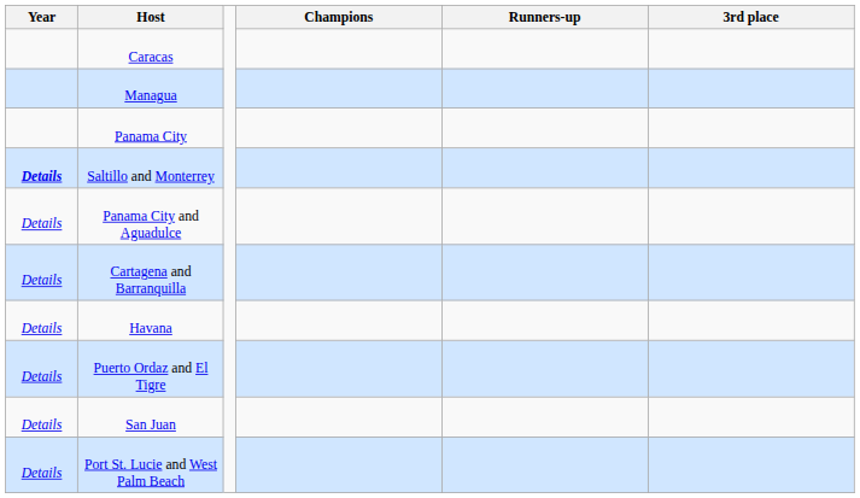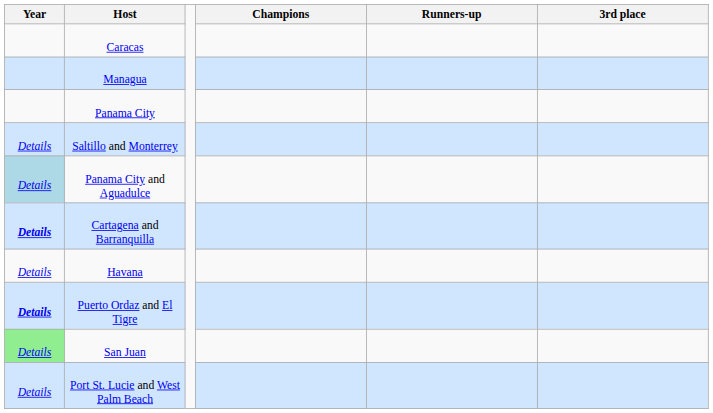Saltillo and Monterrey | Year: bold -> normal
Panama City and Aguadulce | Year: no background -> lightblue background
Cartagena and Barranquilla | Year: normal -> bold
Puerto Ordaz and El Tigre | Year: normal -> bold
San Juan | Year: no background -> lightgreen background
